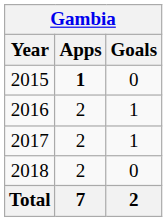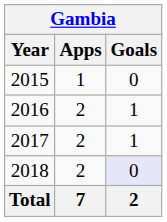2015 | Apps: bold -> normal
2018 | Goals: no background -> lavender background
